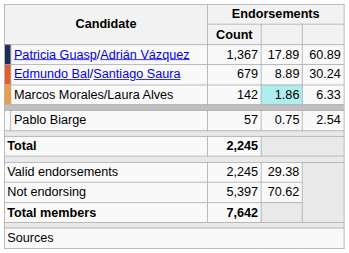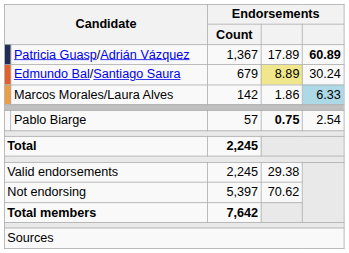Patricia Guasp/Adrián Vázquez | column 5: normal -> bold
Edmundo Bal/Santiago Saura | column 4: no background -> khaki background
Marcos Morales/Laura Alves | column 4: paleturquoise background -> no background
Marcos Morales/Laura Alves | column 5: no background -> lightblue background
Pablo Biarge | column 4: normal -> bold
